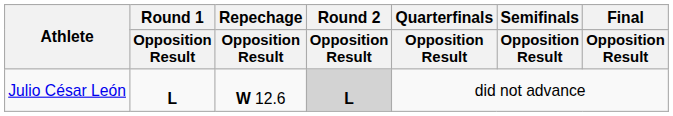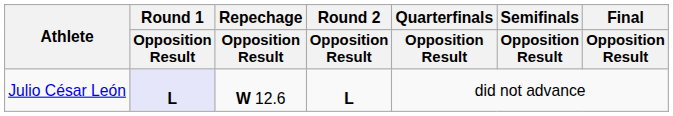Julio César León | Round 1 / Opposition Result: no background -> lavender background
Julio César León | Round 2 / Opposition Result: lightgrey background -> no background
